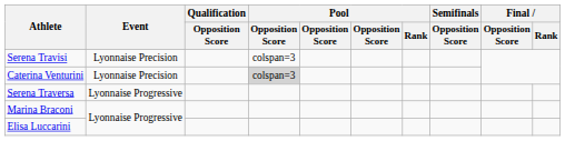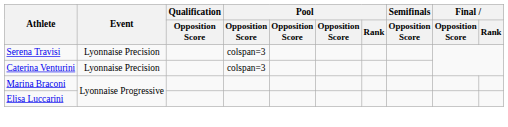Caterina Venturini | column 4: lightgrey background -> no background
- row: Serena Traversa | Lyonnaise Progressive
